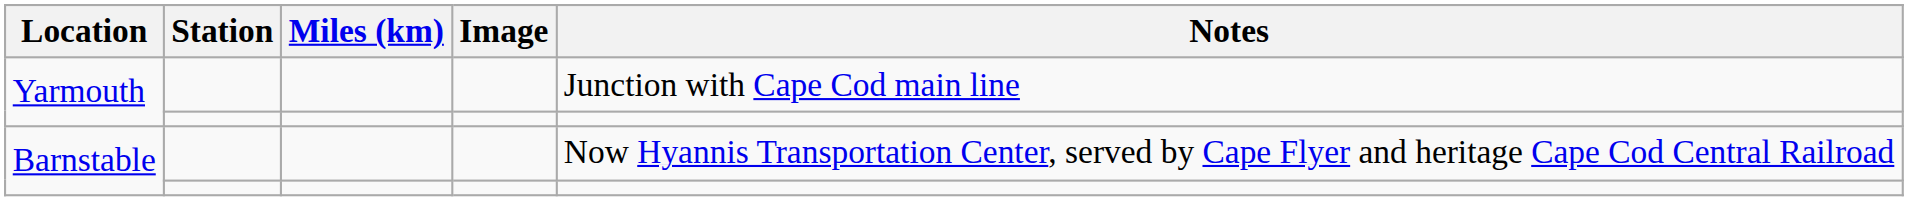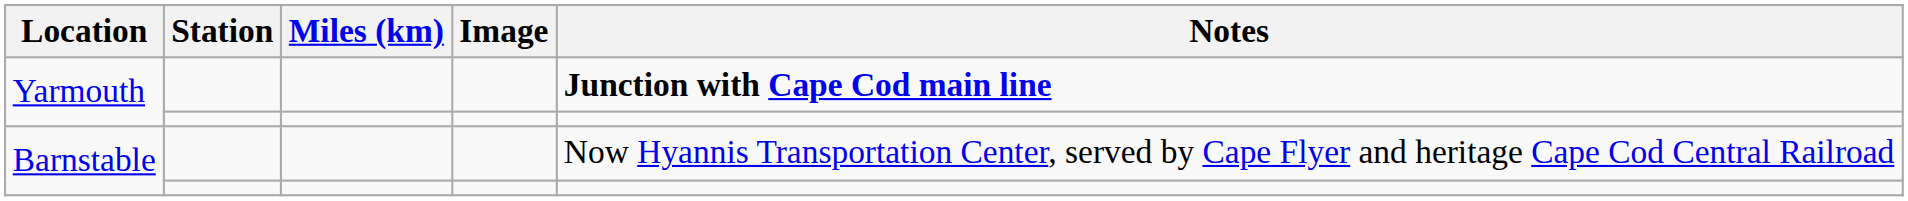row 2 | Notes: normal -> bold
